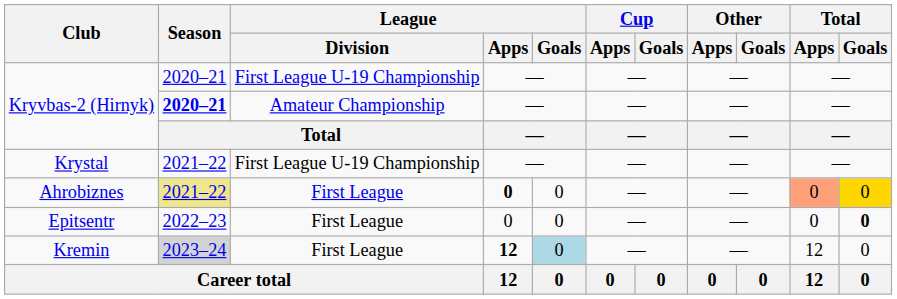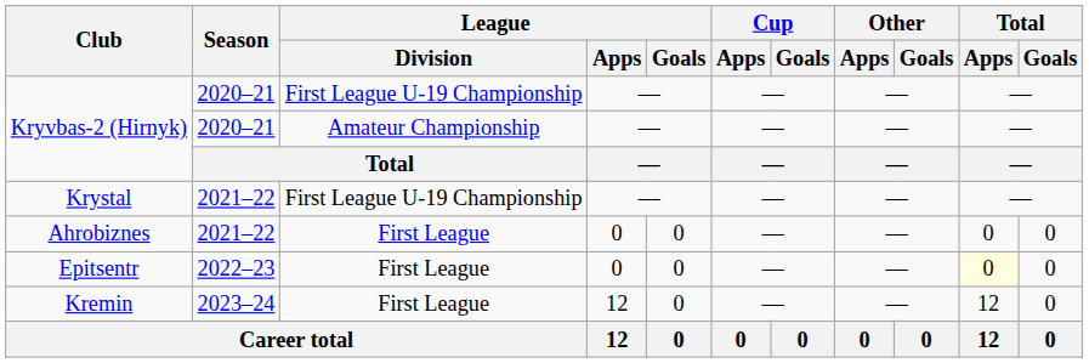Kryvbas-2 (Hirnyk) / Amateur Championship | Season: bold -> normal
Ahrobiznes | Season: khaki background -> no background
Ahrobiznes | League / Apps: bold -> normal
Ahrobiznes | Total / Apps: lightsalmon background -> no background
Ahrobiznes | Total / Goals: gold background -> no background
Epitsentr | Total / Apps: no background -> lightyellow background
Epitsentr | Total / Goals: bold -> normal
Kremin | Season: lightgrey background -> no background
Kremin | League / Apps: bold -> normal
Kremin | League / Goals: lightblue background -> no background
